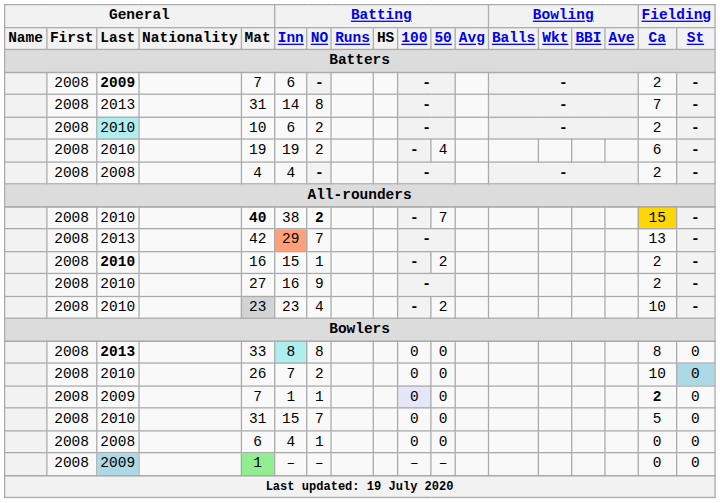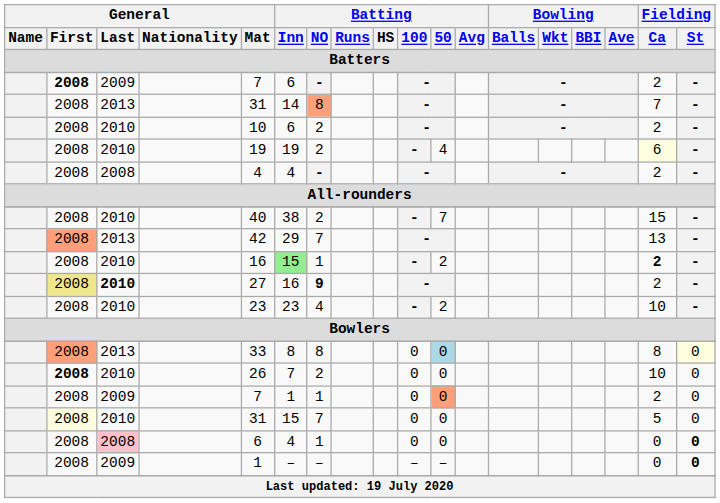row 4 | General / First: normal -> bold
row 4 | General / Last: bold -> normal
row 5 | Batting / NO: no background -> lightsalmon background
row 6 | General / Last: paleturquoise background -> no background
row 7 | Fielding / Ca: no background -> lightyellow background
row 10 | General / Mat: bold -> normal
row 10 | Batting / NO: bold -> normal
row 10 | Fielding / Ca: gold background -> no background
row 11 | General / First: no background -> lightsalmon background
row 11 | Batting / Inn: lightsalmon background -> no background
row 12 | General / Last: bold -> normal
row 12 | Batting / Inn: no background -> lightgreen background
row 12 | Fielding / Ca: normal -> bold
row 13 | General / First: no background -> khaki background
row 13 | General / Last: normal -> bold
row 13 | Batting / NO: normal -> bold
row 14 | General / Mat: lightgrey background -> no background
row 16 | General / First: no background -> lightsalmon background
row 16 | General / Last: bold -> normal
row 16 | Batting / Inn: paleturquoise background -> no background
row 16 | Batting / 50: no background -> lightblue background
row 16 | Fielding / St: no background -> lightyellow background
row 17 | General / First: normal -> bold
row 17 | Fielding / St: lightblue background -> no background
row 18 | Batting / 100: lavender background -> no background
row 18 | Batting / 50: no background -> lightsalmon background
row 18 | Fielding / Ca: bold -> normal
row 19 | General / First: no background -> lightyellow background
row 20 | General / Last: no background -> pink background
row 20 | Fielding / St: normal -> bold
row 21 | General / Last: lightblue background -> no background
row 21 | General / Mat: lightgreen background -> no background
row 21 | Fielding / St: normal -> bold
